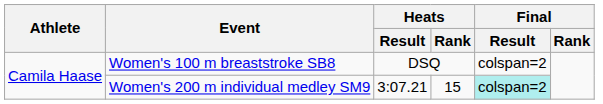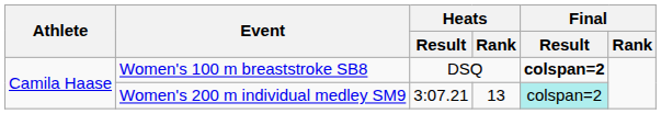Women's 100 m breaststroke SB8 | Final / Result: normal -> bold
Women's 200 m individual medley SM9 | Heats / Rank: 15 -> 13
